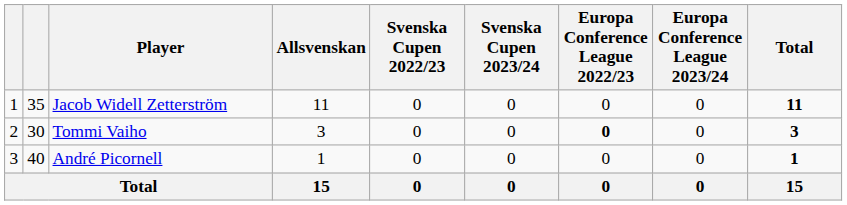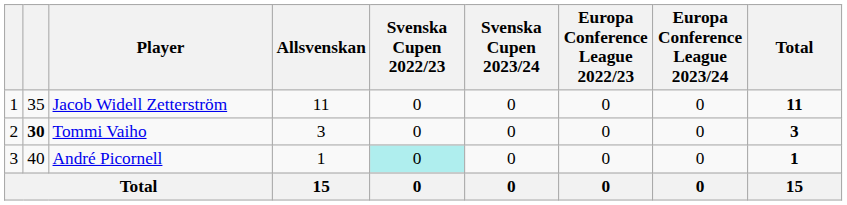Tommi Vaiho | column 2: normal -> bold
Tommi Vaiho | Europa Conference League 2022/23: bold -> normal
André Picornell | Svenska Cupen 2022/23: no background -> paleturquoise background
